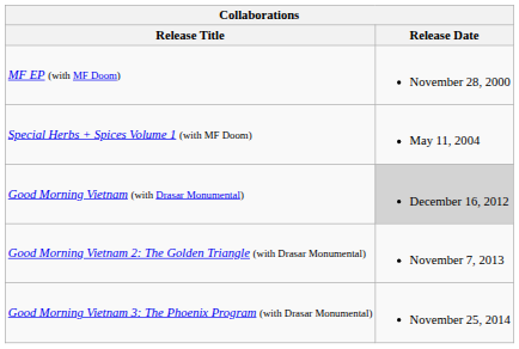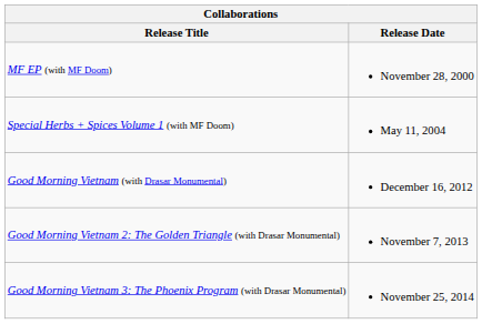Good Morning Vietnam (with Drasar Monumental) | Release Date: lightgrey background -> no background
